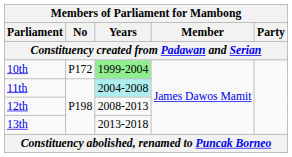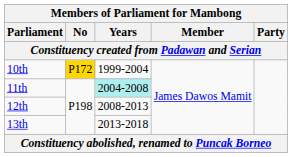10th | No: no background -> gold background
10th | Years: lightgreen background -> no background
